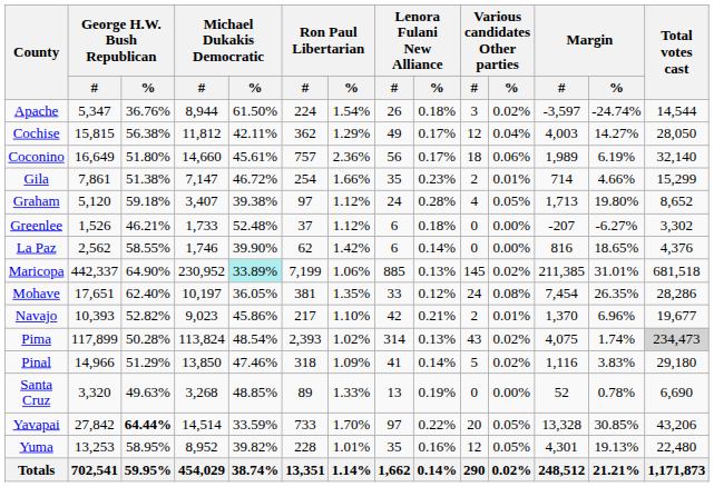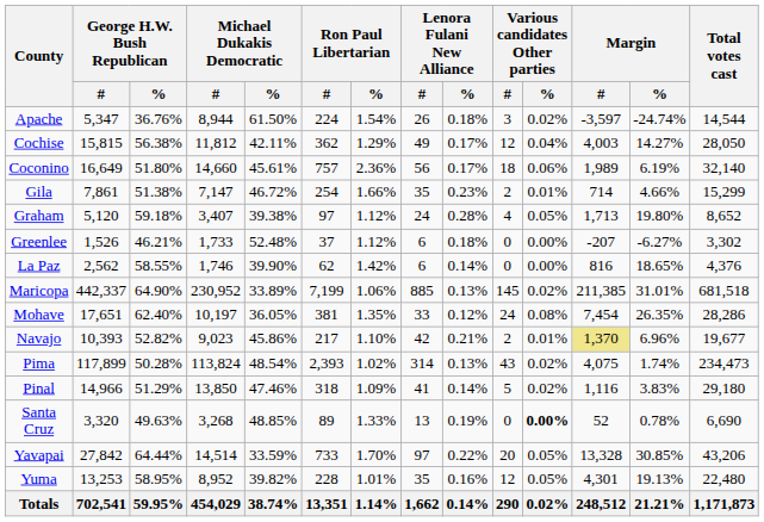Maricopa | Michael Dukakis Democratic / %: paleturquoise background -> no background
Navajo | Margin / #: no background -> khaki background
Pima | Total votes cast: lightgrey background -> no background
Santa Cruz | Various candidates Other parties / %: normal -> bold
Yavapai | George H.W. Bush Republican / %: bold -> normal
